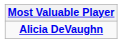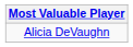row 2 | column 1: bold -> normal
